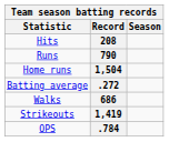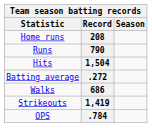208 | Statistic: Hits -> Home runs
1,504 | Statistic: Home runs -> Hits
